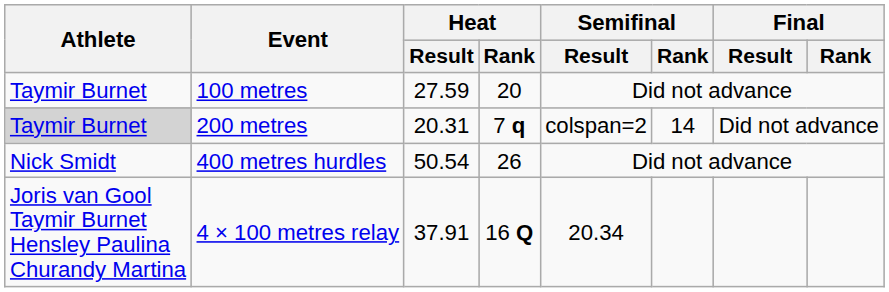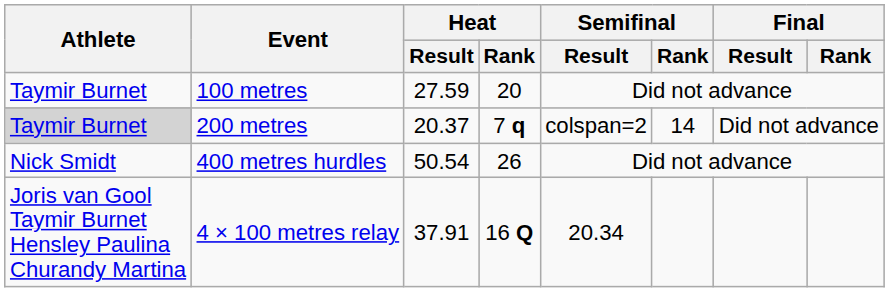200 metres | Heat / Result: 20.31 -> 20.37
